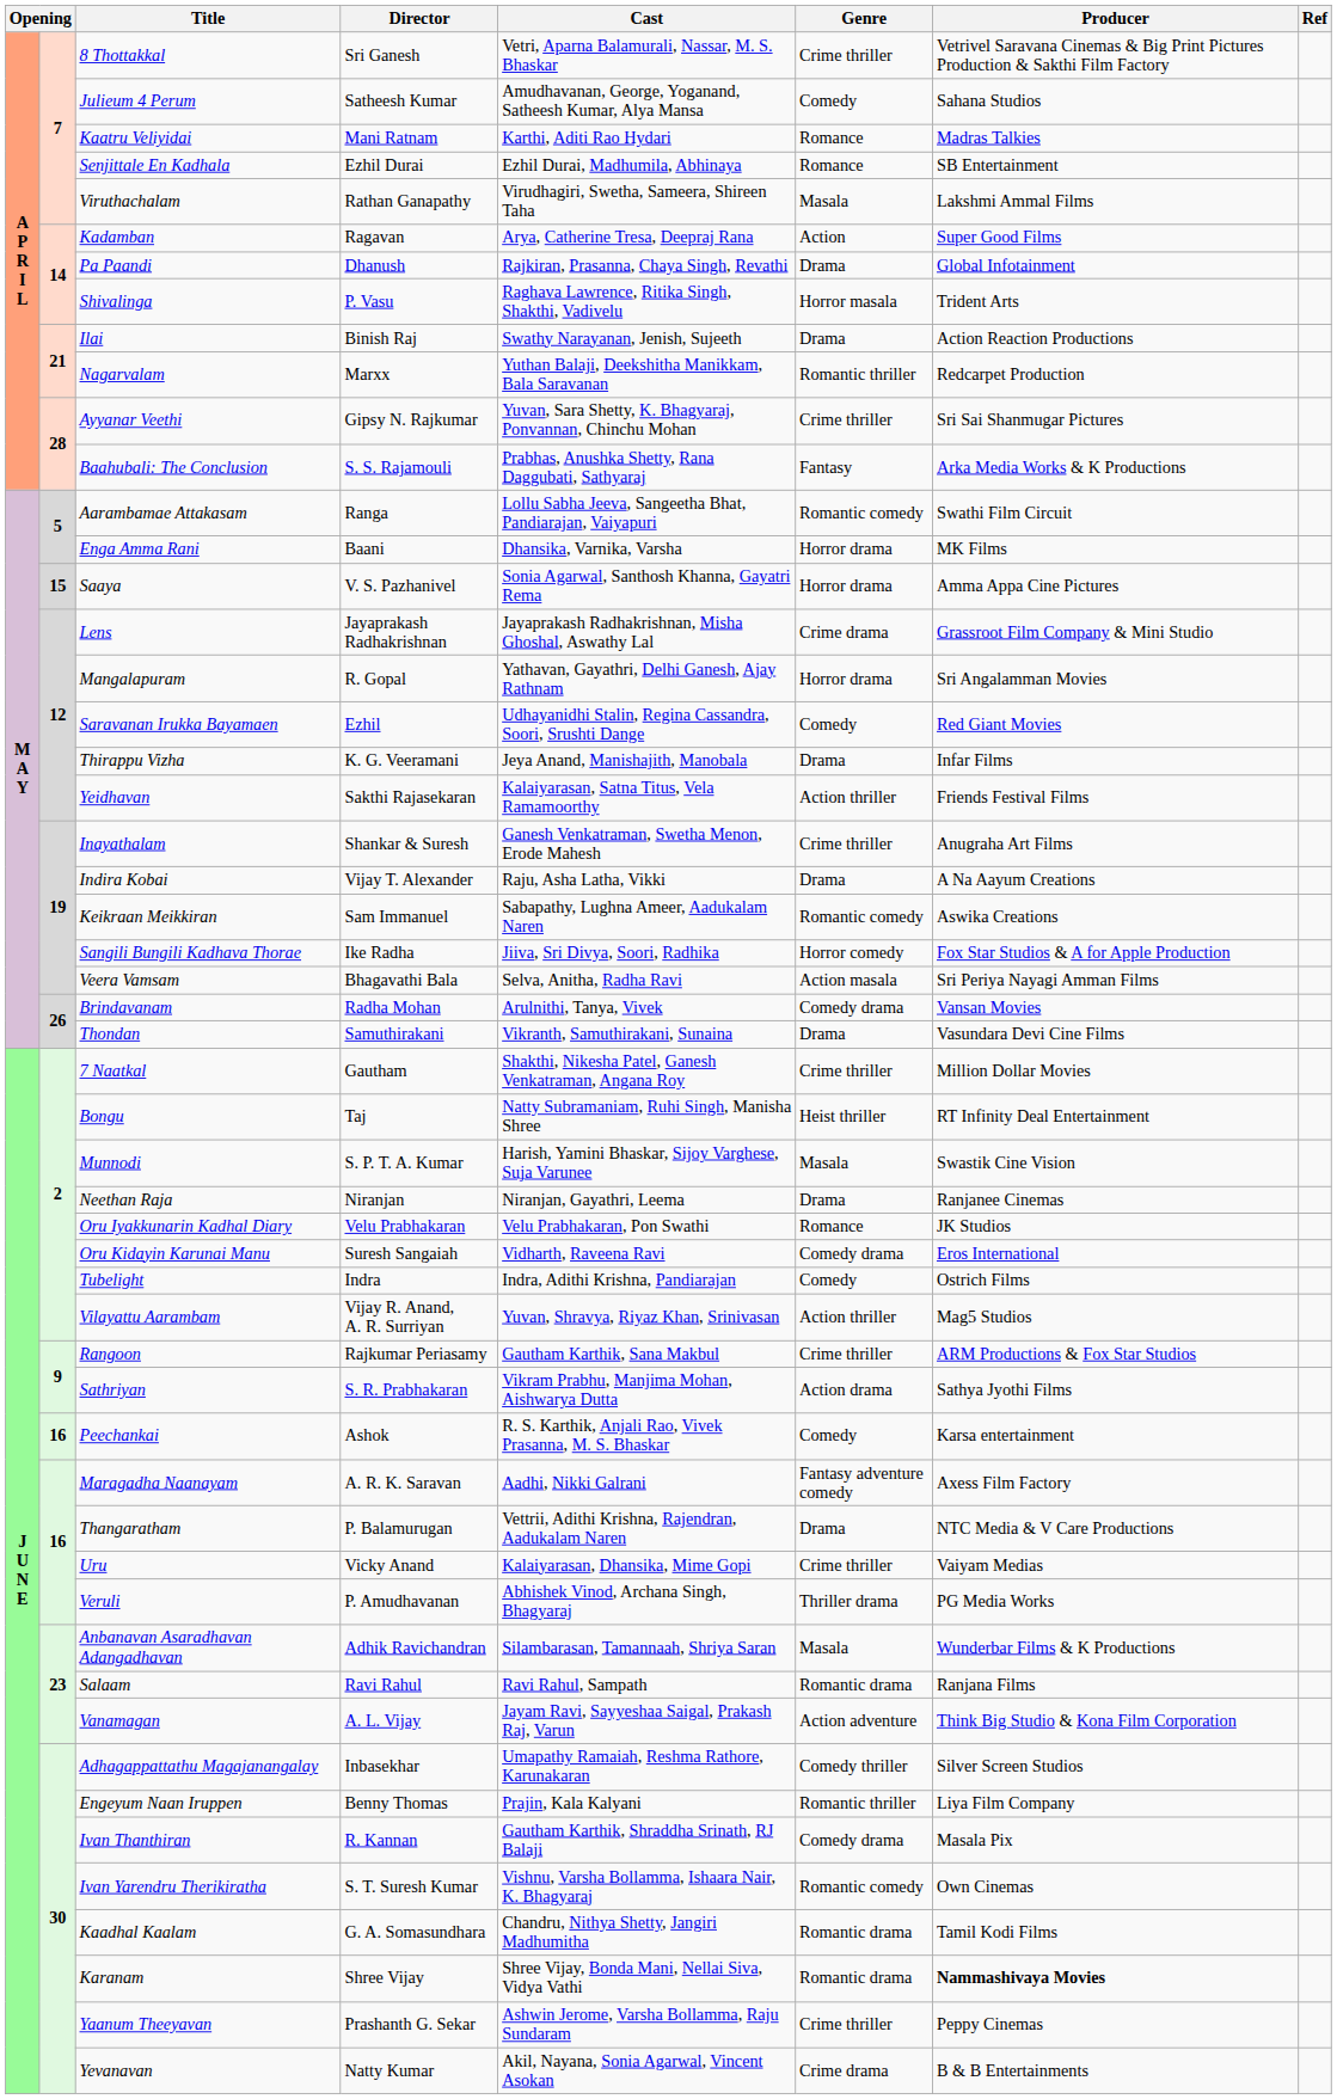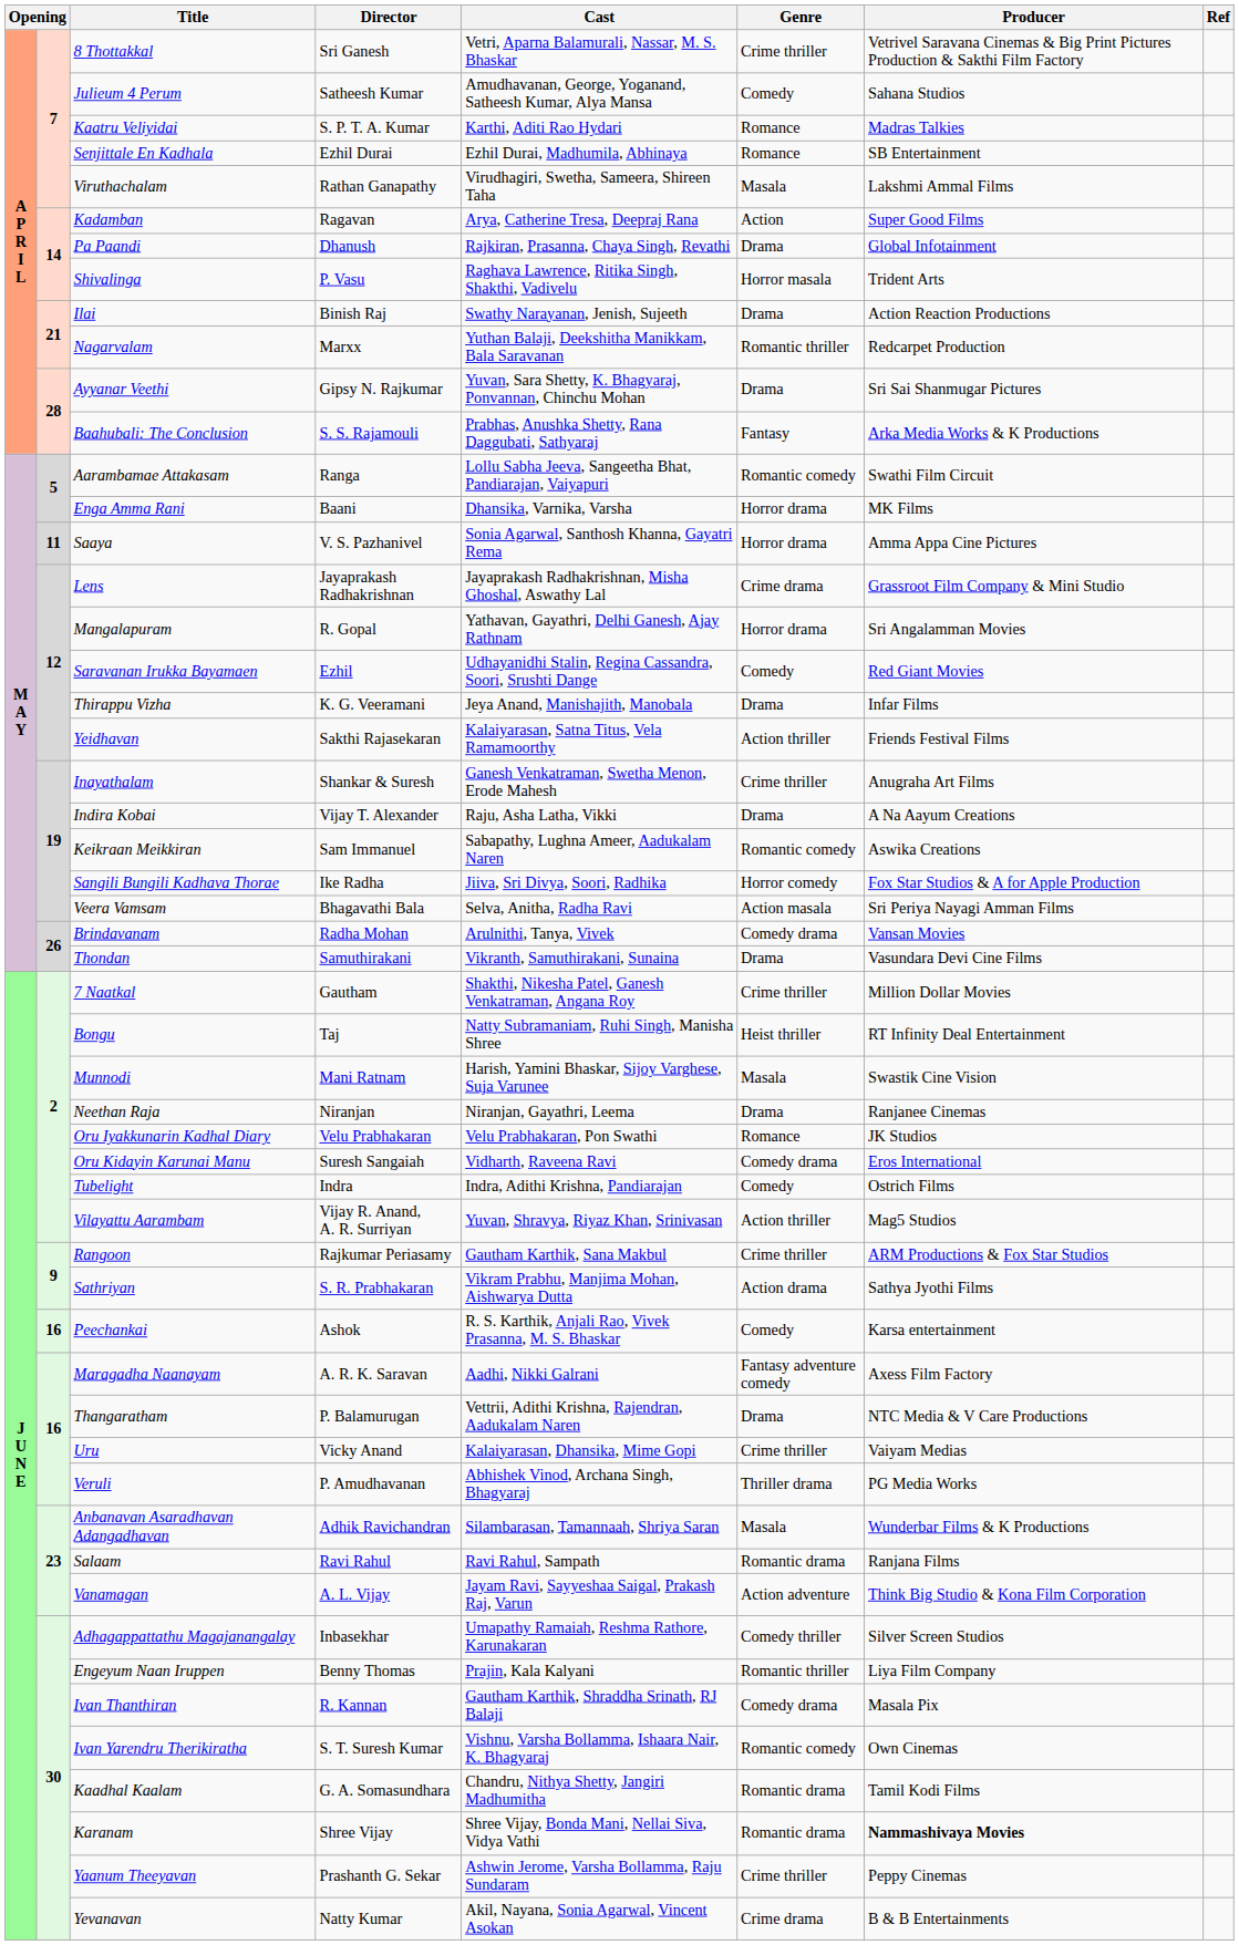Kaatru Veliyidai | Director: Mani Ratnam -> S. P. T. A. Kumar
Ayyanar Veethi | Genre: Crime thriller -> Drama
Saaya | column 2: 15 -> 11
Munnodi | Director: S. P. T. A. Kumar -> Mani Ratnam
